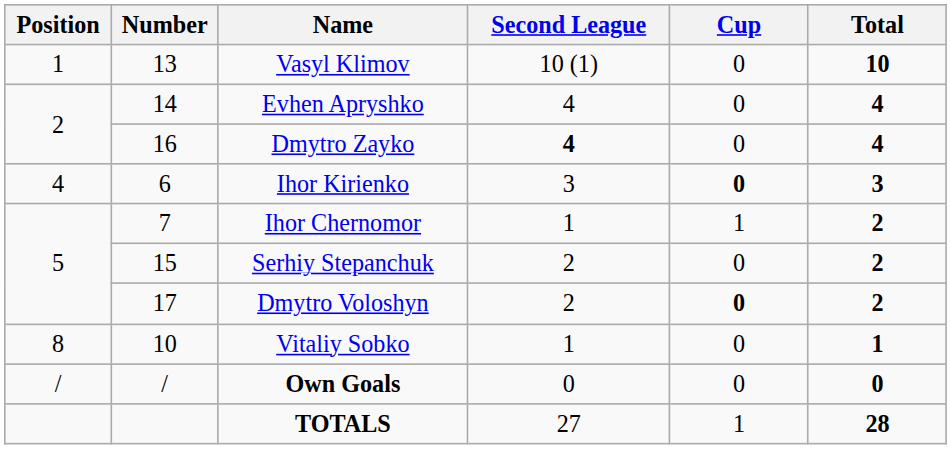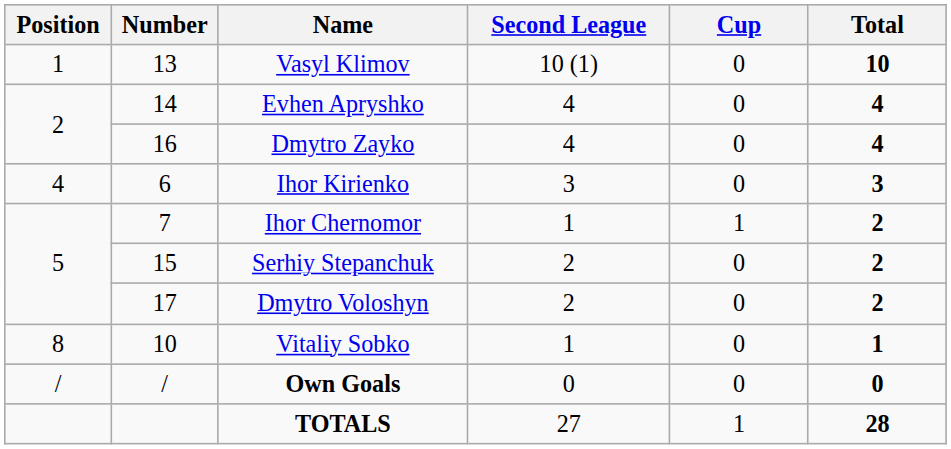Dmytro Zayko | Second League: bold -> normal
Ihor Kirienko | Cup: bold -> normal
Dmytro Voloshyn | Cup: bold -> normal
